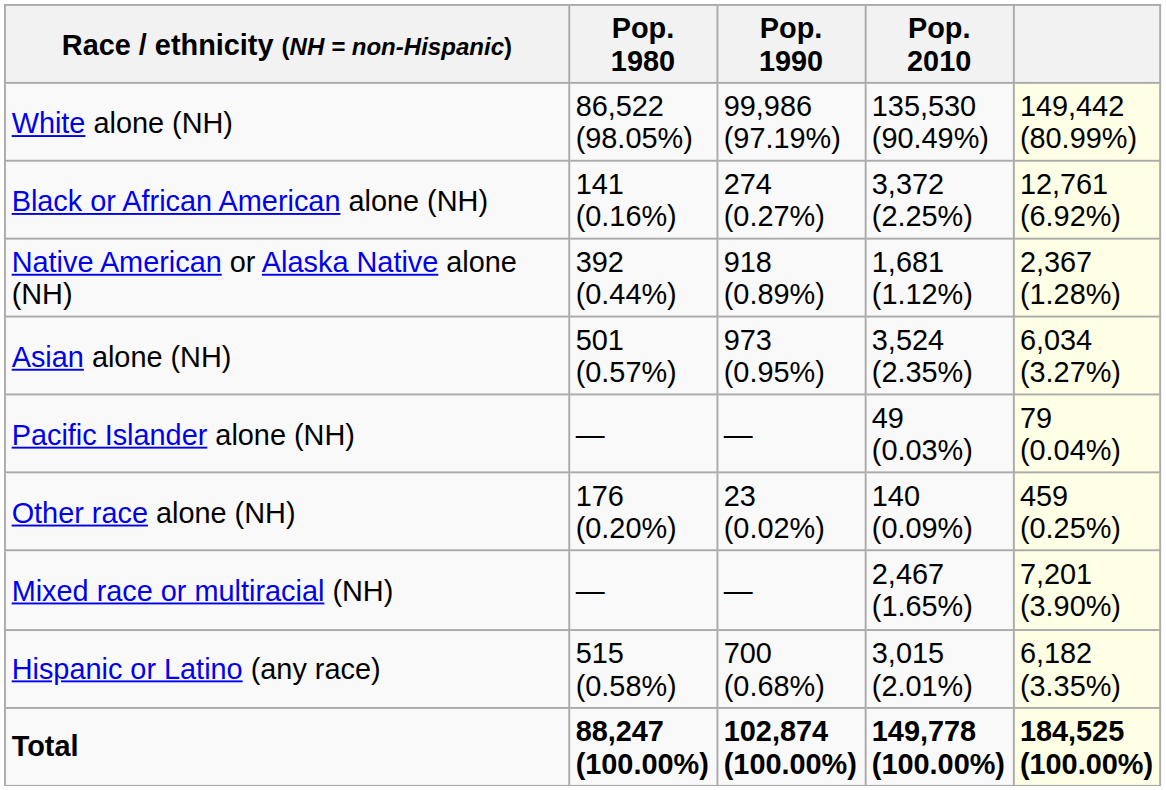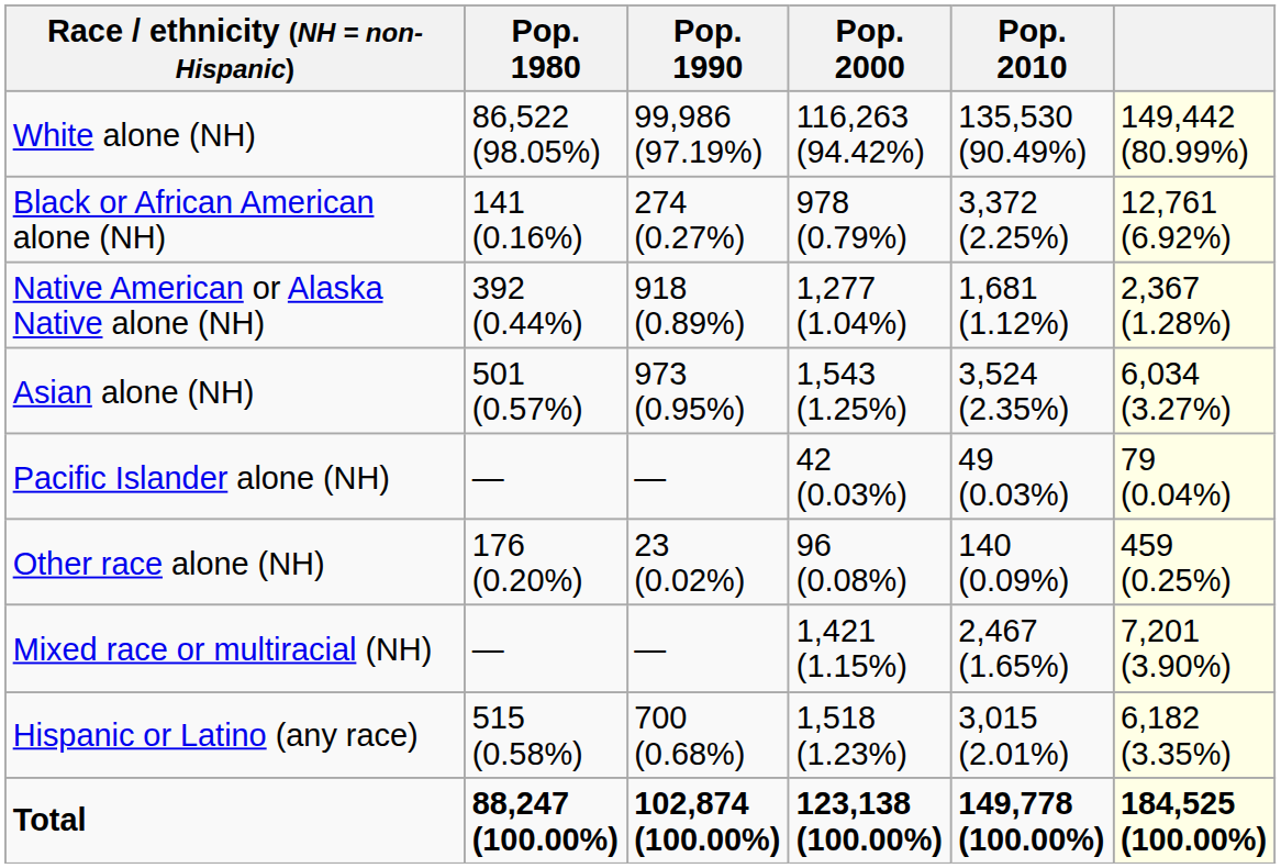+ column: Pop. 2000 | 116,263 (94.42%) | 978 (0.79%) | 1,277 (1.04%) | 1,543 (1.25%) | 42 (0.03%) | 96 (0.08%) | 1,421 (1.15%) | 1,518 (1.23%) | 123,138 (100.00%)
